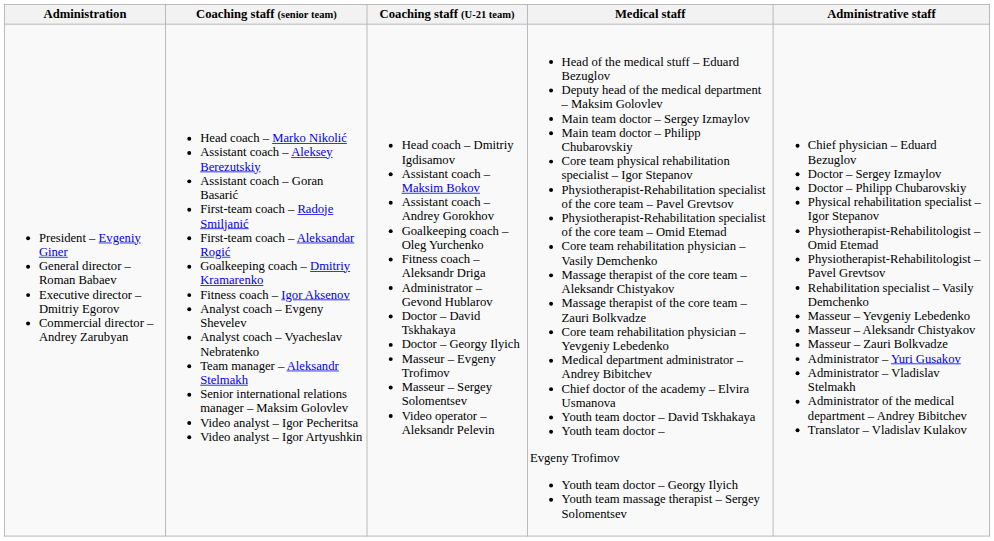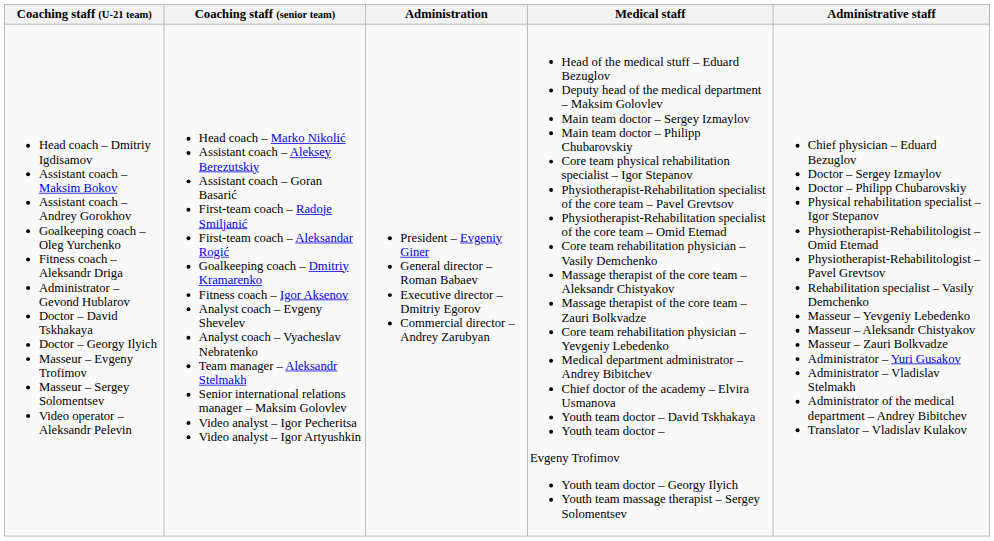columns swapped: Administration <-> Coaching staff (U-21 team)
